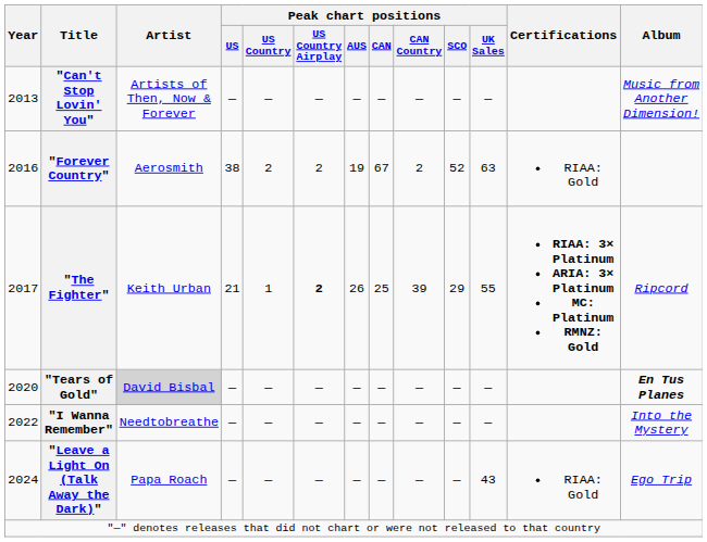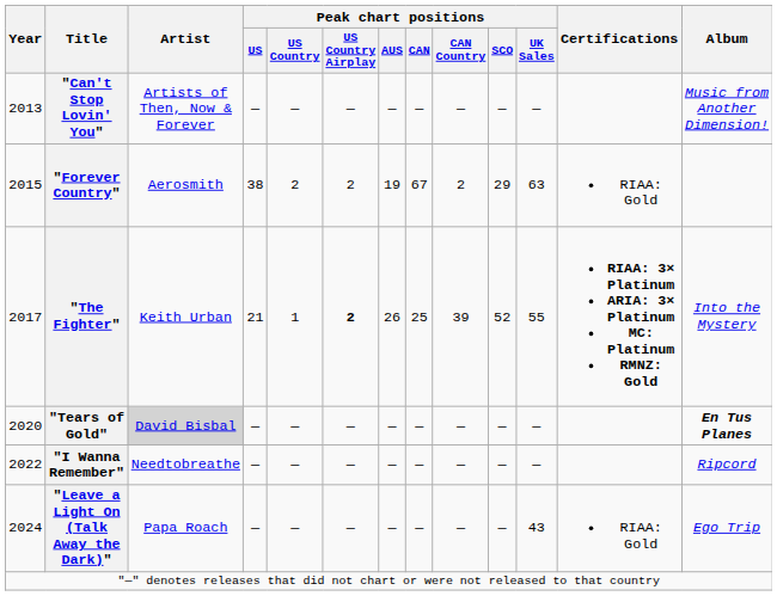"Forever Country" | Year: 2016 -> 2015
"Forever Country" | Peak chart positions / SCO: 52 -> 29
"The Fighter" | Peak chart positions / SCO: 29 -> 52
"The Fighter" | Album: Ripcord -> Into the Mystery
"I Wanna Remember" | Album: Into the Mystery -> Ripcord
